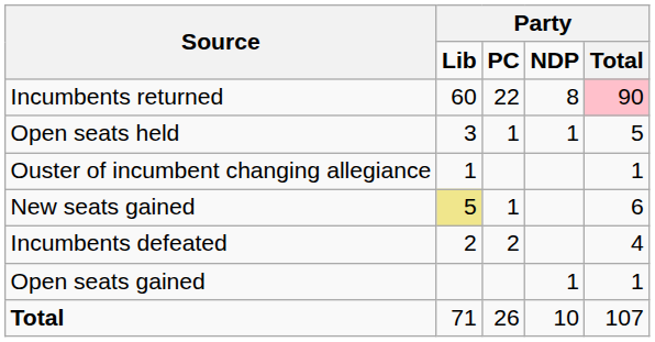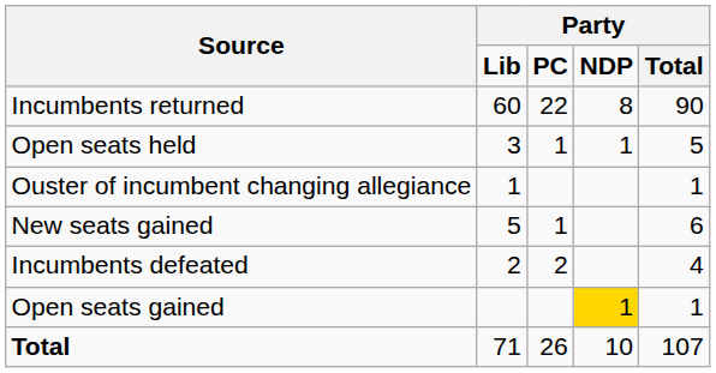Incumbents returned | column 5: pink background -> no background
New seats gained | column 2: khaki background -> no background
Open seats gained | column 4: no background -> gold background
